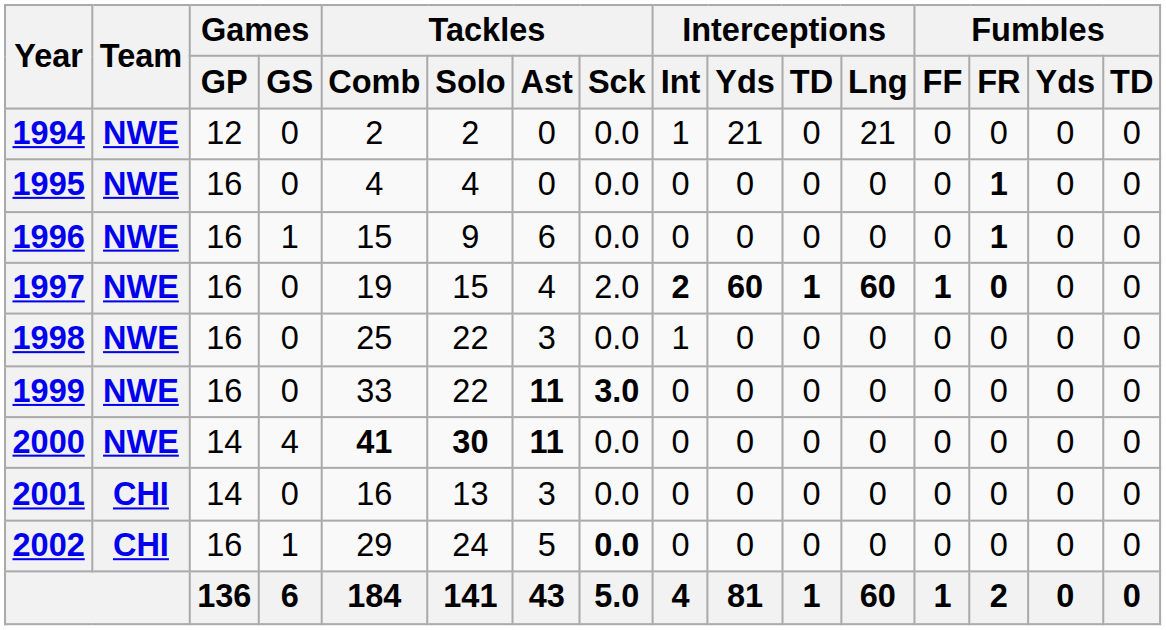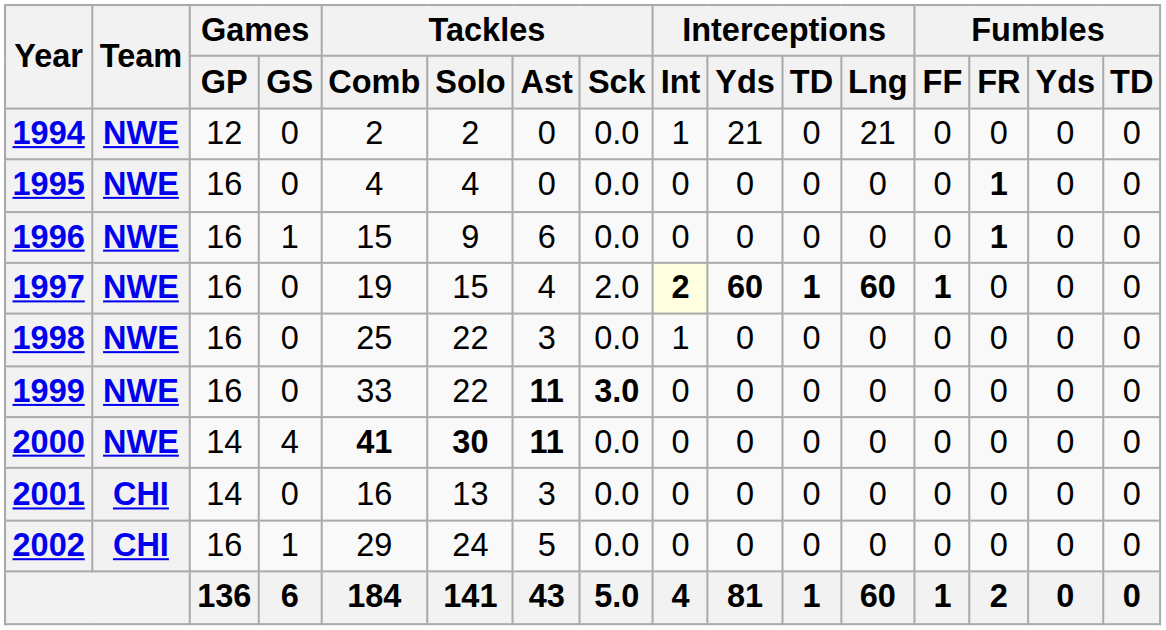1997 | Interceptions / Int: no background -> lightyellow background
1997 | Fumbles / FR: bold -> normal
2002 | Tackles / Sck: bold -> normal
